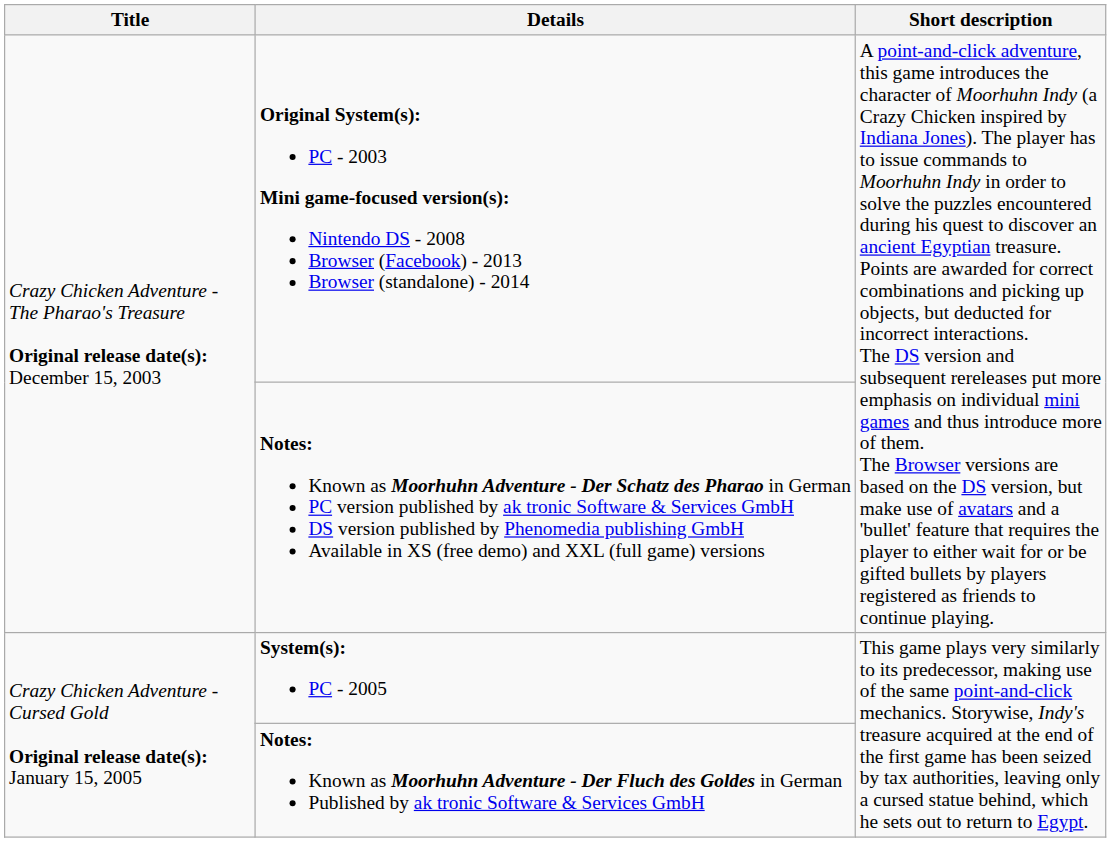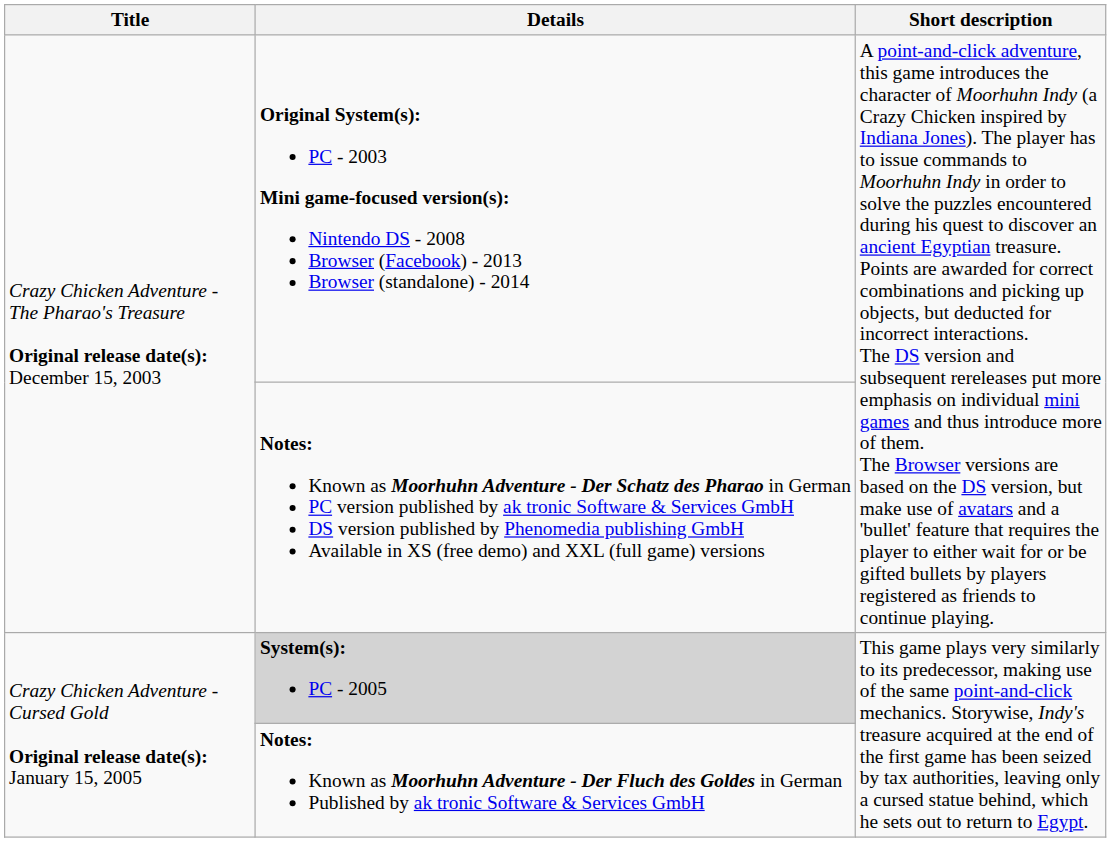System(s): PC - 2005 | Details: no background -> lightgrey background
